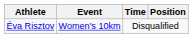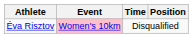Éva Risztov | Event: no background -> pink background
